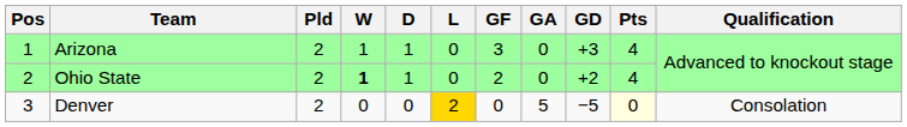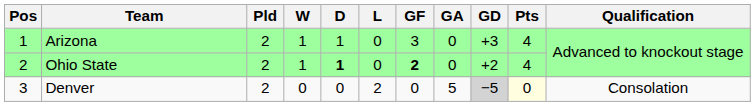Ohio State | W: bold -> normal
Ohio State | D: normal -> bold
Ohio State | GF: normal -> bold
Denver | L: gold background -> no background
Denver | GD: no background -> lightgrey background
